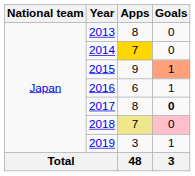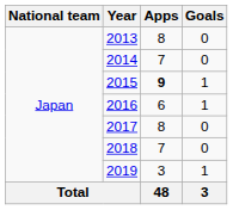2014 | Apps: gold background -> no background
2015 | Apps: normal -> bold
2015 | Goals: lightsalmon background -> no background
2017 | Goals: bold -> normal
2018 | Apps: khaki background -> no background
2018 | Goals: pink background -> no background
